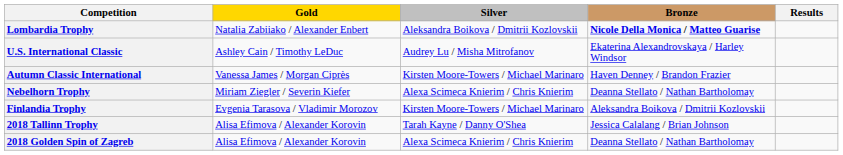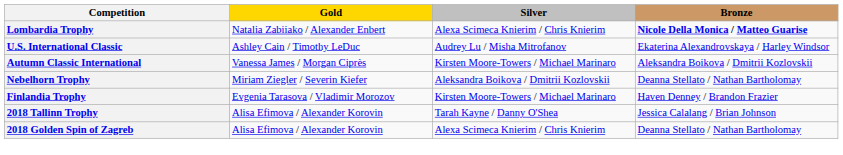- column: Results
Lombardia Trophy | Silver: Aleksandra Boikova / Dmitrii Kozlovskii -> Alexa Scimeca Knierim / Chris Knierim
Autumn Classic International | Bronze: Haven Denney / Brandon Frazier -> Aleksandra Boikova / Dmitrii Kozlovskii
Nebelhorn Trophy | Silver: Alexa Scimeca Knierim / Chris Knierim -> Aleksandra Boikova / Dmitrii Kozlovskii
Finlandia Trophy | Bronze: Aleksandra Boikova / Dmitrii Kozlovskii -> Haven Denney / Brandon Frazier
